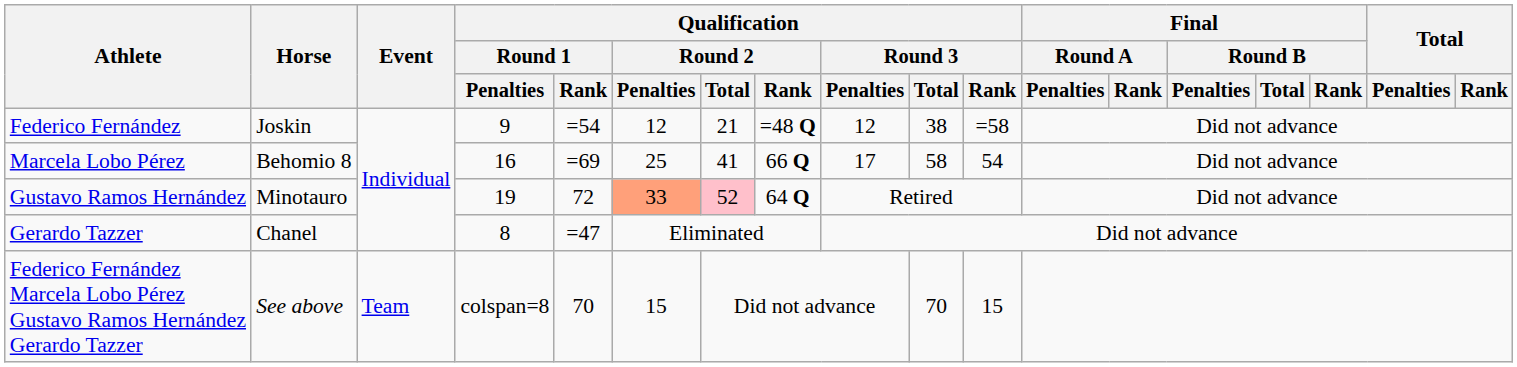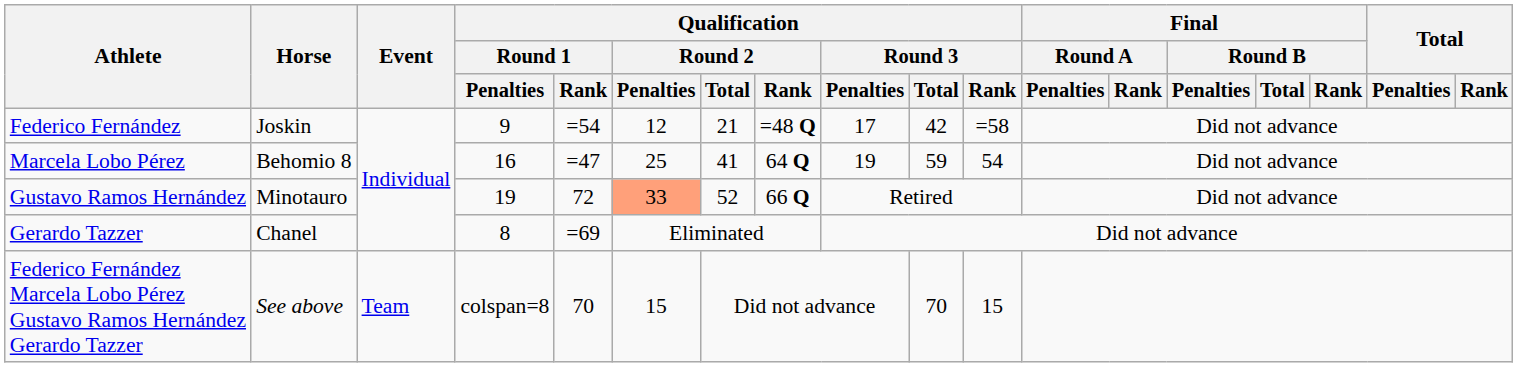Federico Fernández | Qualification / Round 3 / Penalties: 12 -> 17
Federico Fernández | Qualification / Round 3 / Total: 38 -> 42
Marcela Lobo Pérez | Qualification / Round 1 / Rank: =69 -> =47
Marcela Lobo Pérez | Qualification / Round 2 / Rank: 66 Q -> 64 Q
Marcela Lobo Pérez | Qualification / Round 3 / Penalties: 17 -> 19
Marcela Lobo Pérez | Qualification / Round 3 / Total: 58 -> 59
Gustavo Ramos Hernández | Qualification / Round 2 / Total: pink background -> no background
Gustavo Ramos Hernández | Qualification / Round 2 / Rank: 64 Q -> 66 Q
Gerardo Tazzer | Qualification / Round 1 / Rank: =47 -> =69
